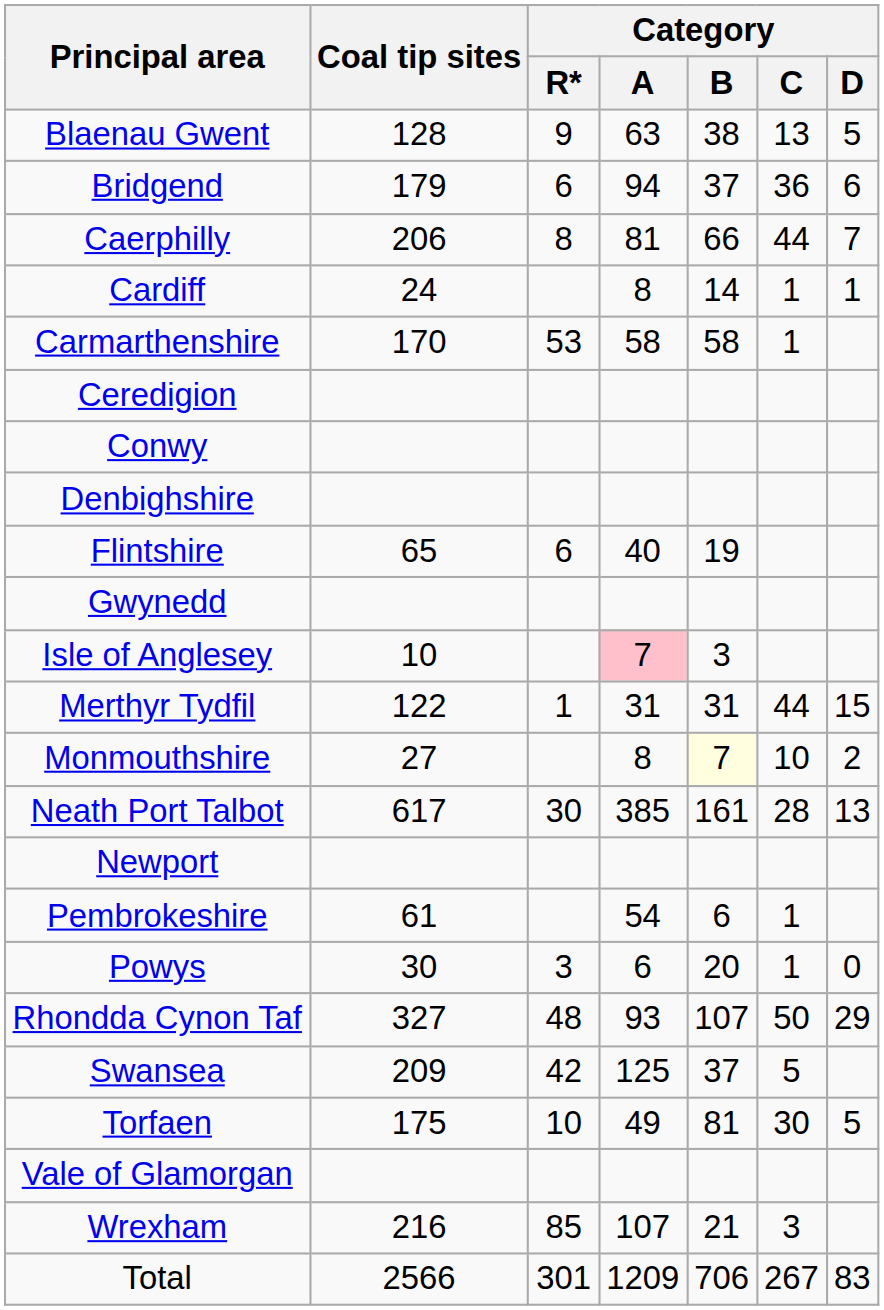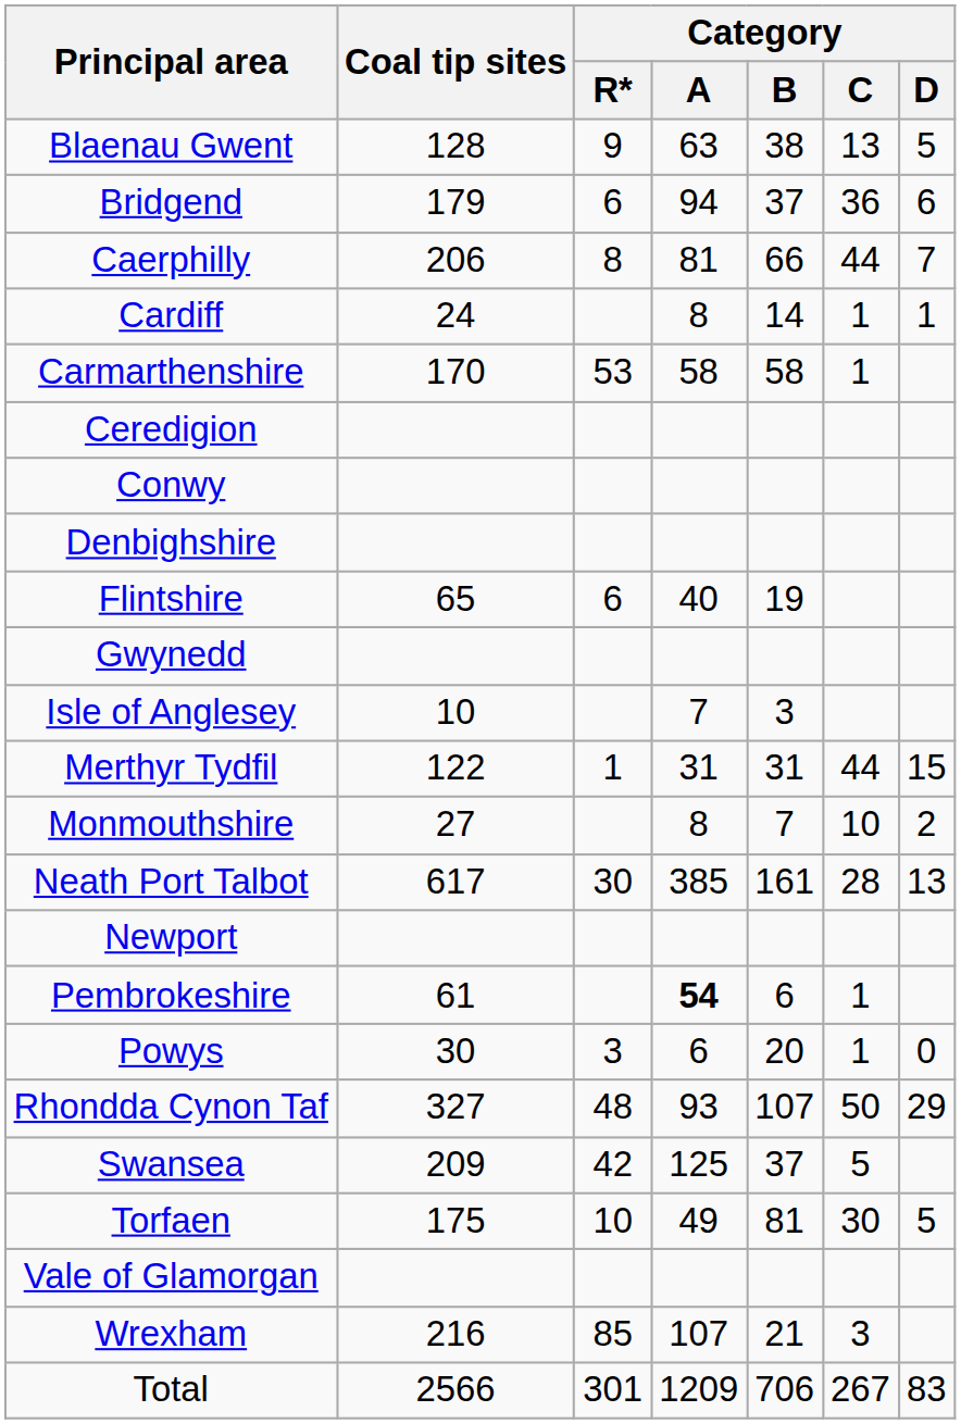Isle of Anglesey | Category / A: pink background -> no background
Monmouthshire | Category / B: lightyellow background -> no background
Pembrokeshire | Category / A: normal -> bold
